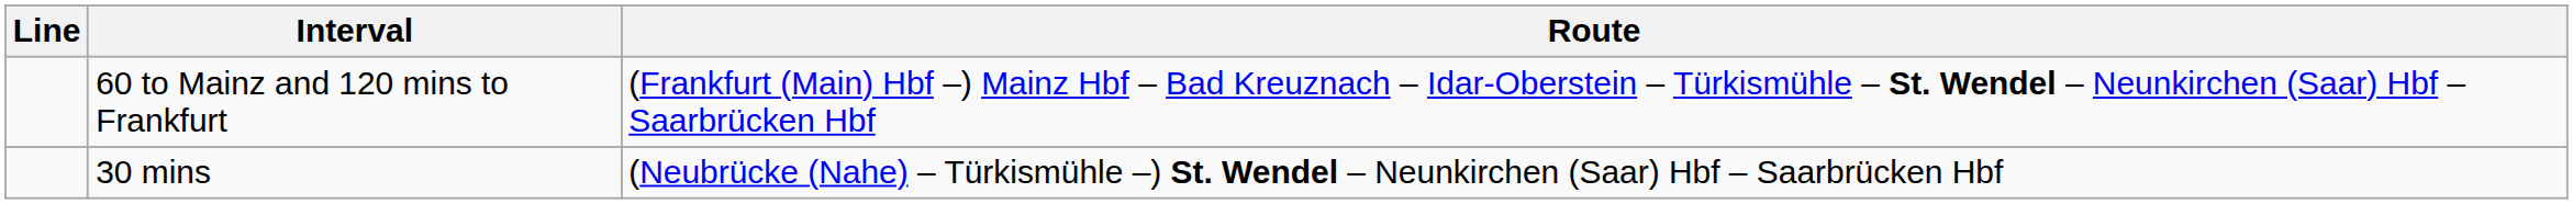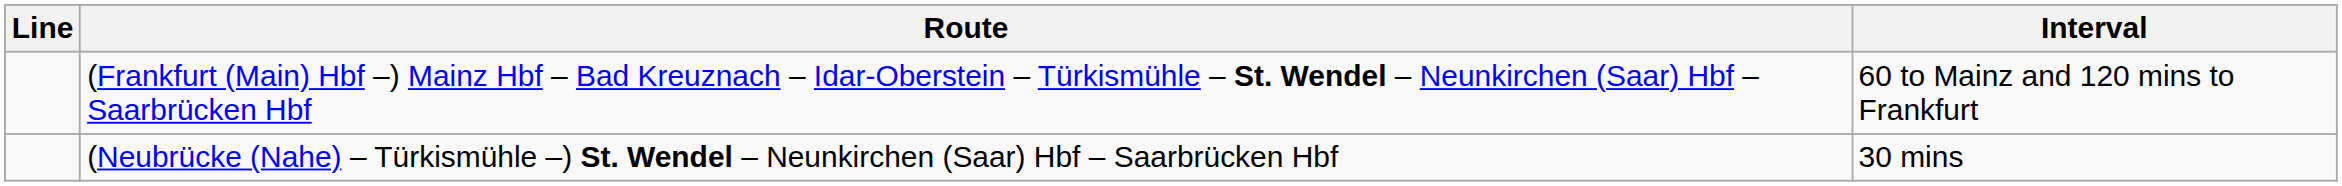columns swapped: Route <-> Interval
